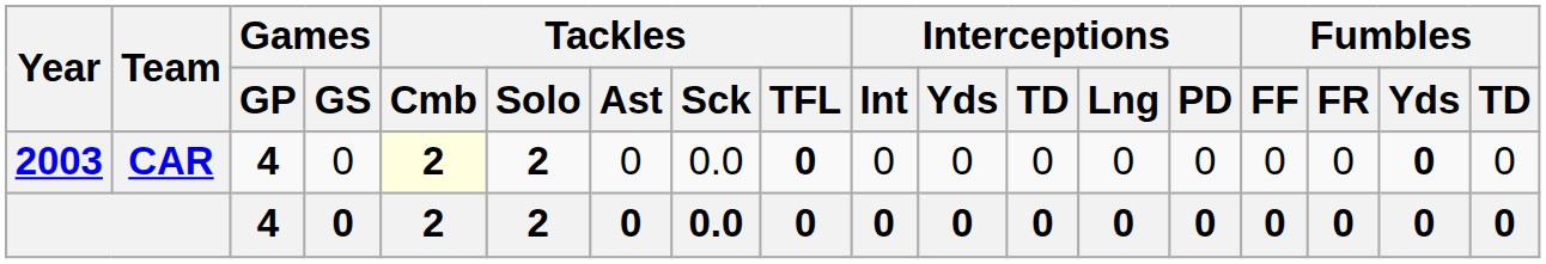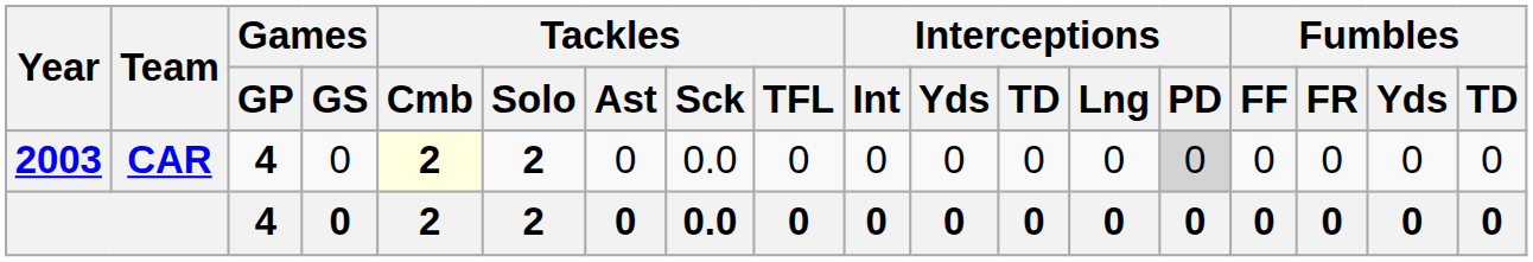CAR | Tackles / TFL: bold -> normal
CAR | Interceptions / PD: no background -> lightgrey background
CAR | Fumbles / Yds: bold -> normal
